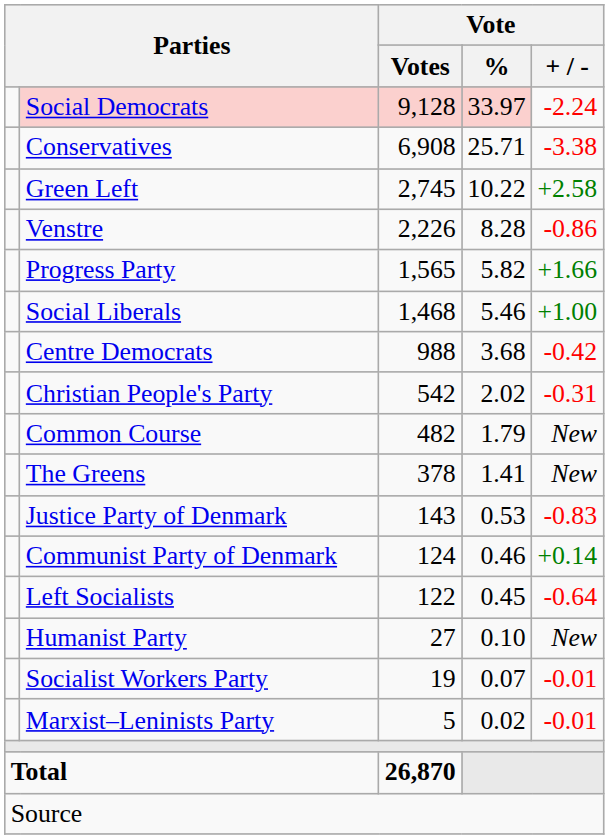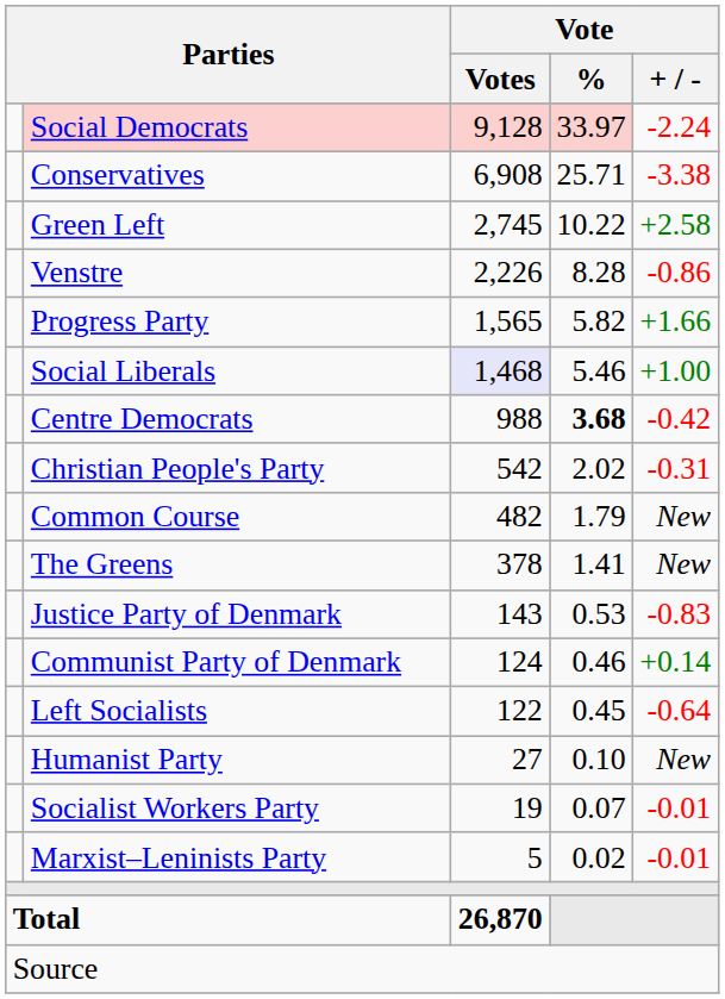Social Liberals | Vote / Votes: no background -> lavender background
Centre Democrats | Vote / %: normal -> bold
